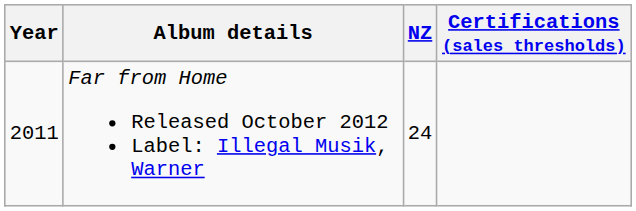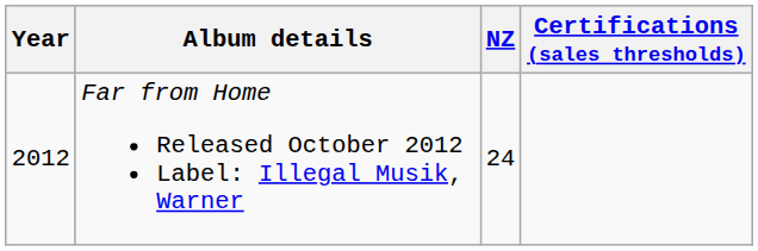row 2 | Year: 2011 -> 2012
